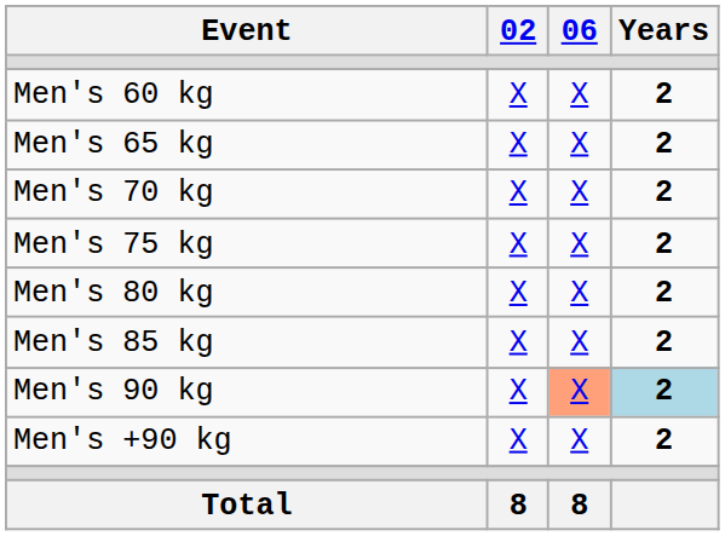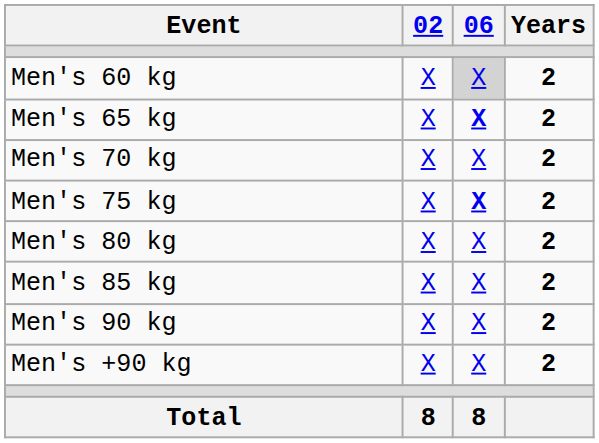Men's 60 kg | 06: no background -> lightgrey background
Men's 65 kg | 06: normal -> bold
Men's 75 kg | 06: normal -> bold
Men's 90 kg | 06: lightsalmon background -> no background
Men's 90 kg | Years: lightblue background -> no background
